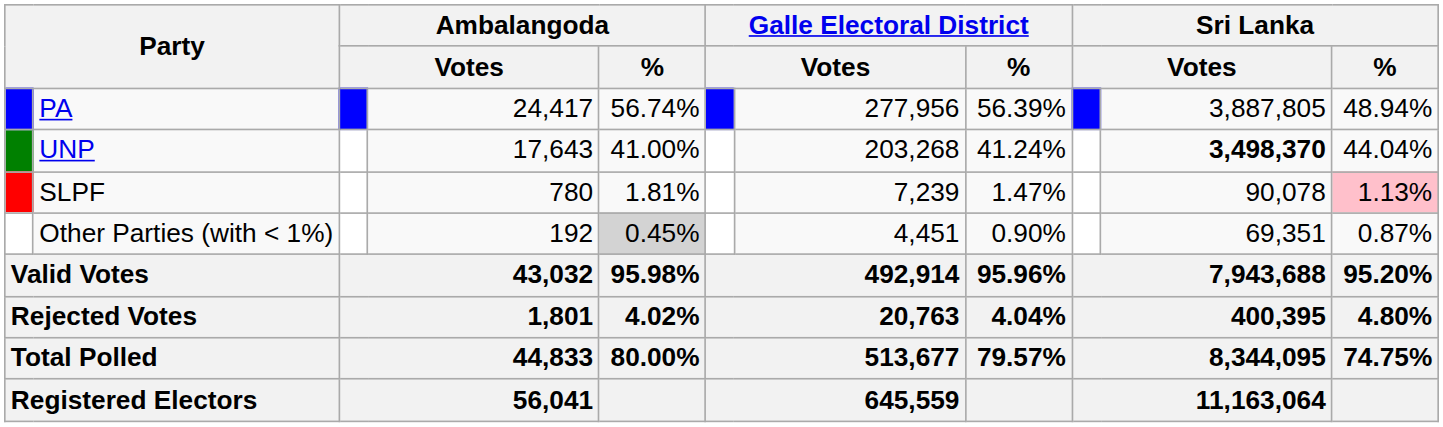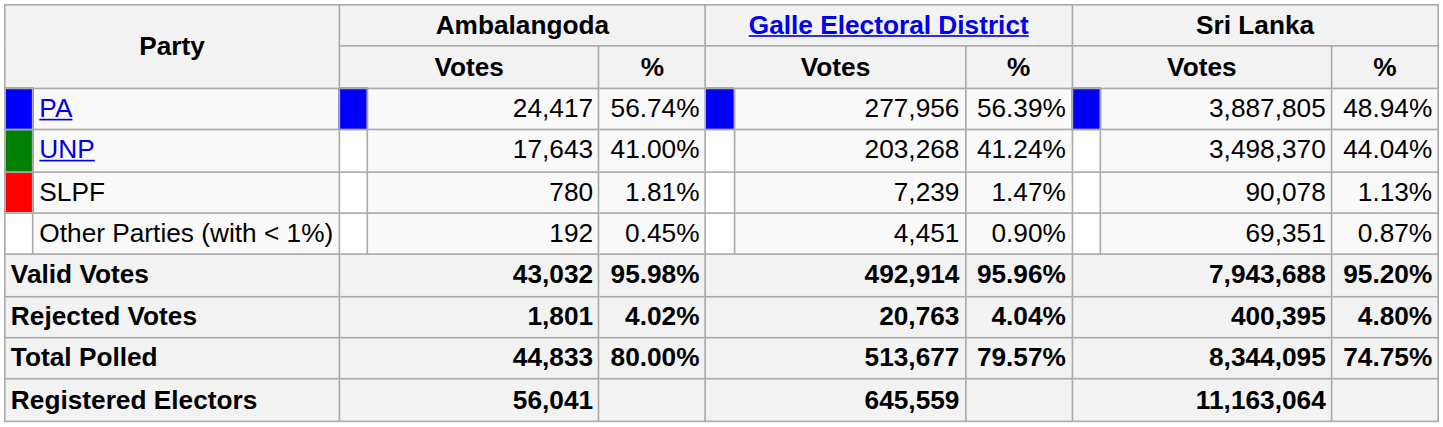UNP | column 10: bold -> normal
SLPF | Sri Lanka / %: pink background -> no background
Other Parties (with < 1%) | Ambalangoda / %: lightgrey background -> no background
